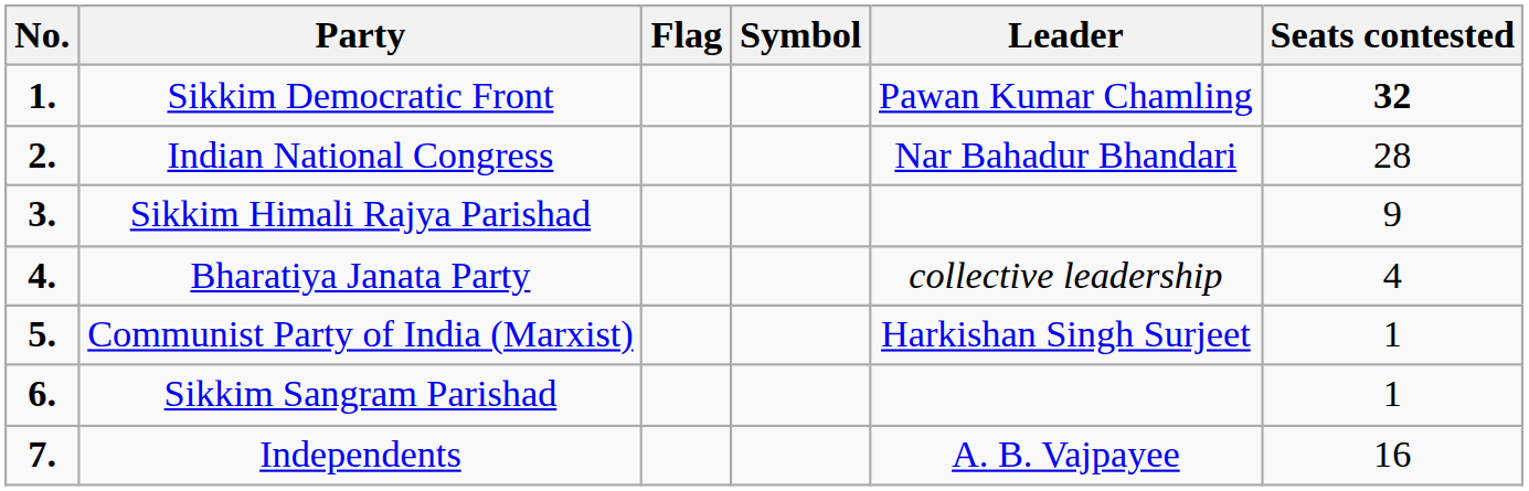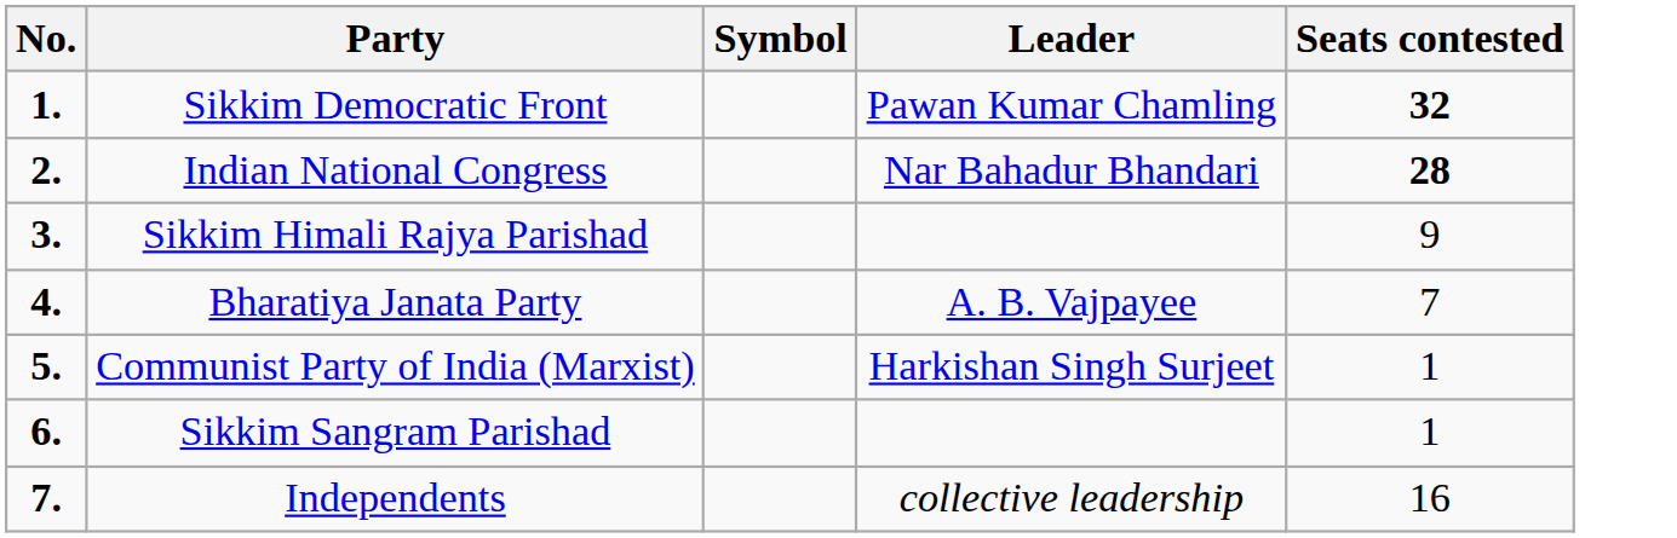- column: Flag
Indian National Congress | Seats contested: normal -> bold
Bharatiya Janata Party | Leader: collective leadership -> A. B. Vajpayee
Bharatiya Janata Party | Seats contested: 4 -> 7
Independents | Leader: A. B. Vajpayee -> collective leadership
